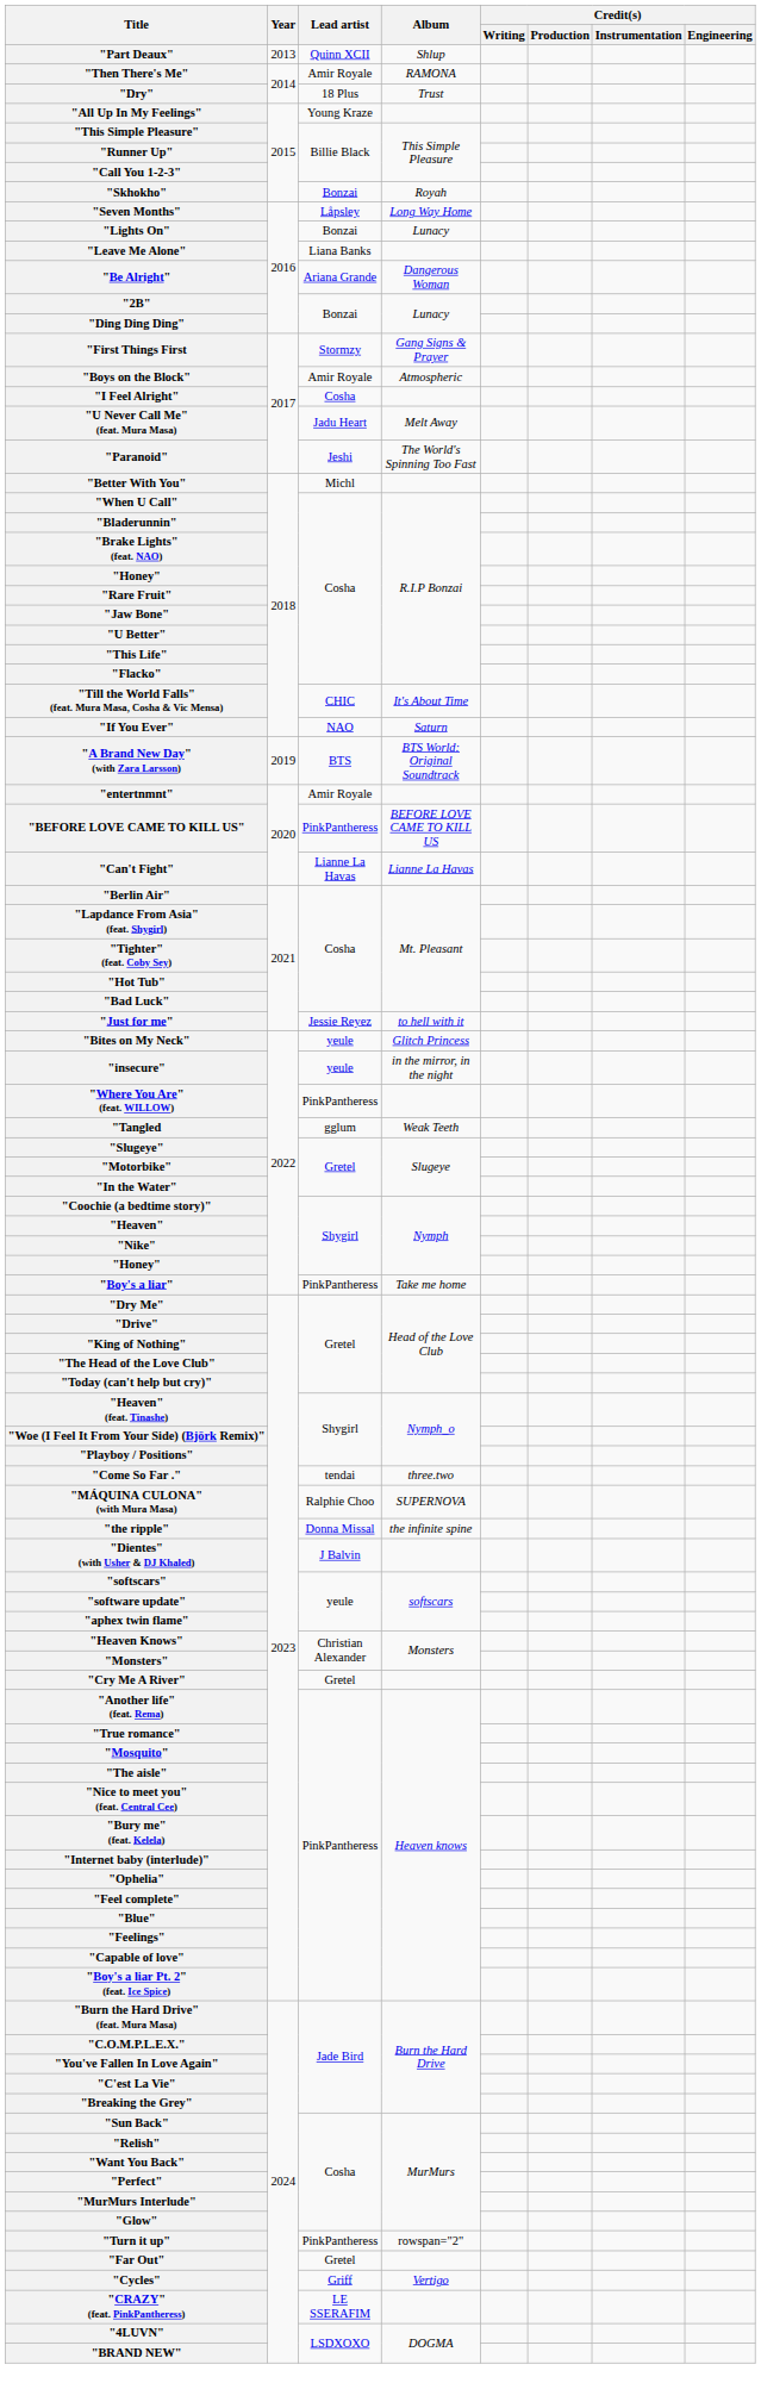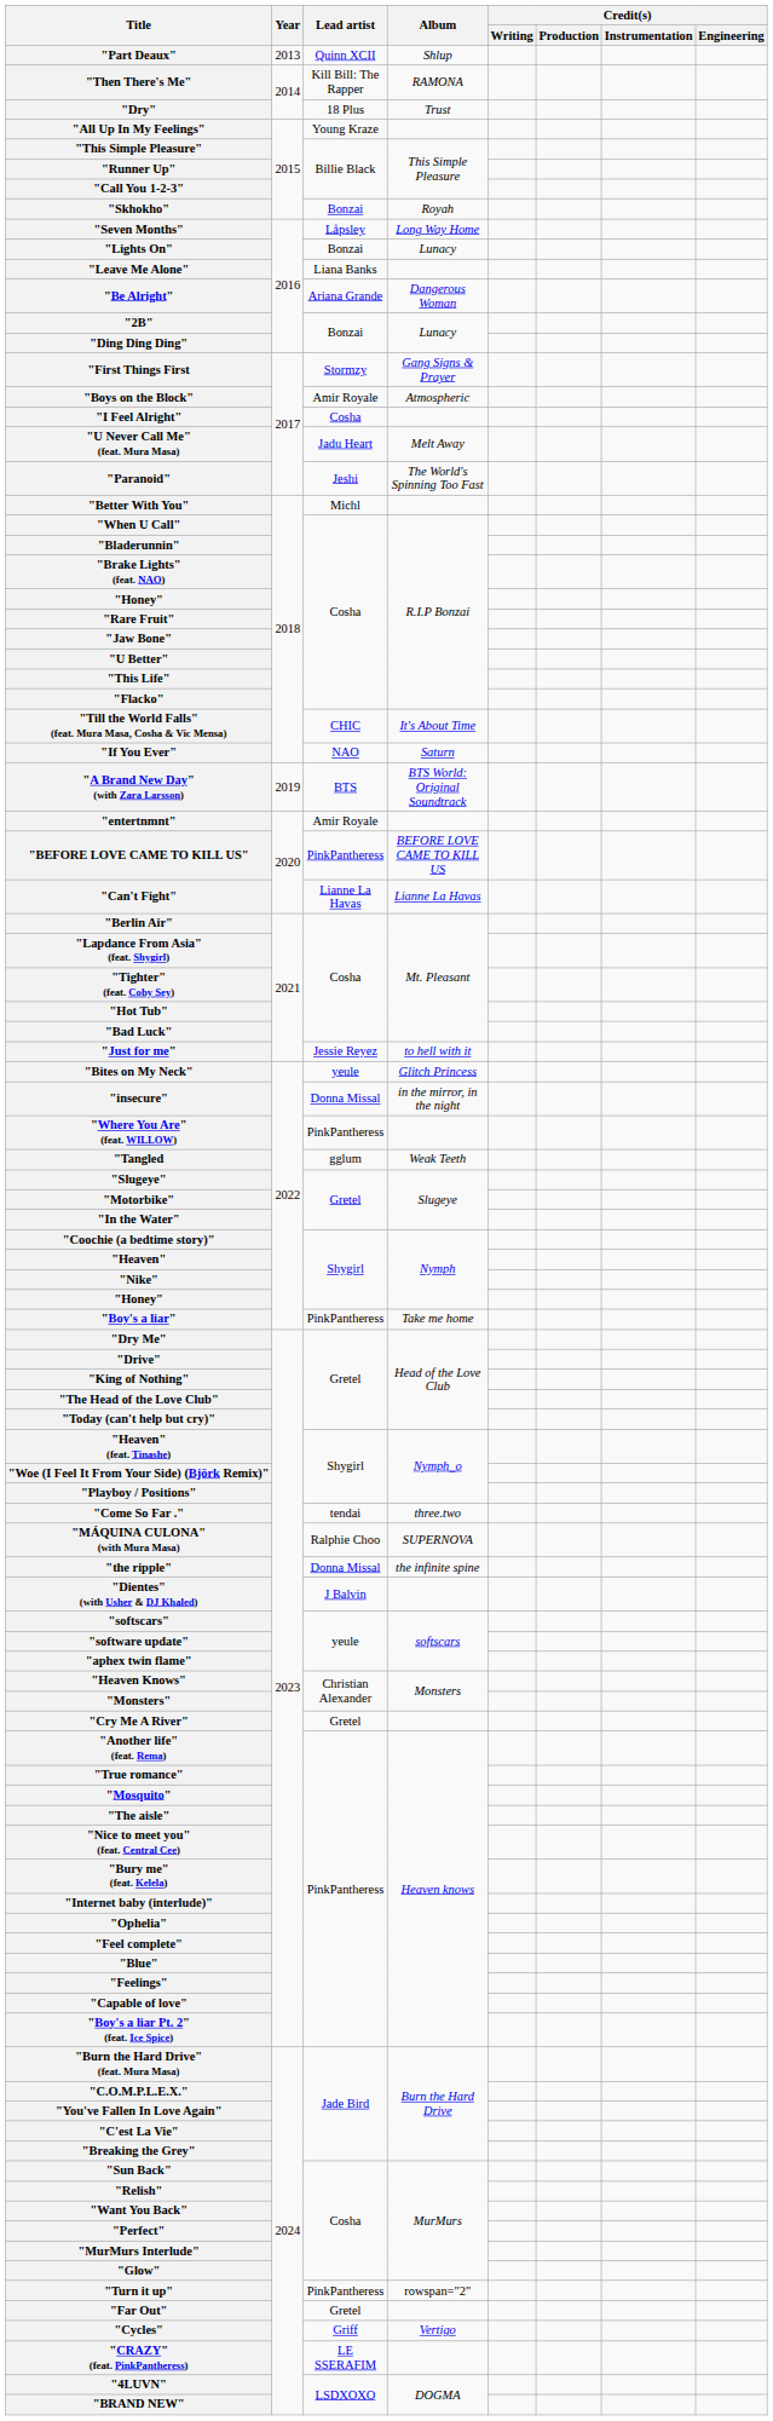"Then There's Me" | Lead artist: Amir Royale -> Kill Bill: The Rapper
"insecure" | Lead artist: yeule -> Donna Missal
